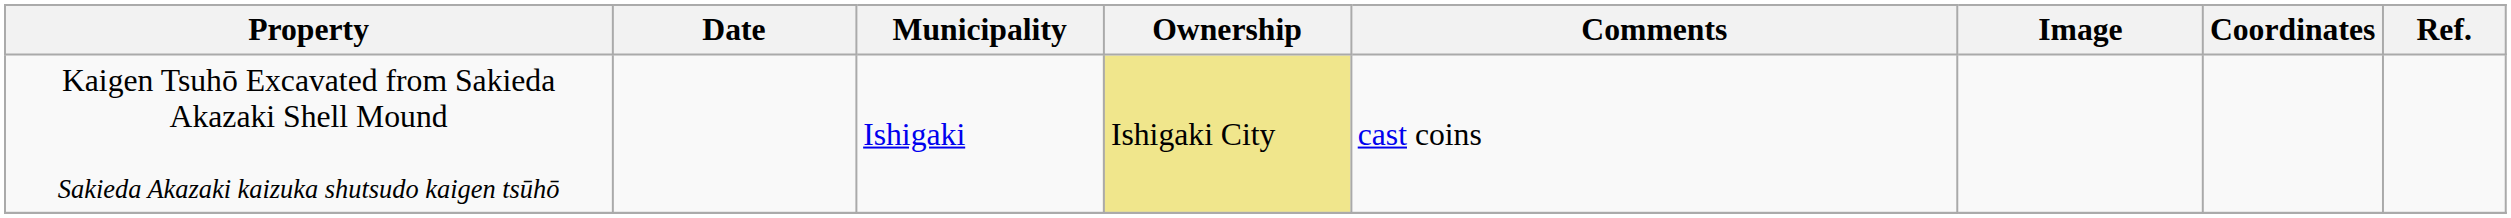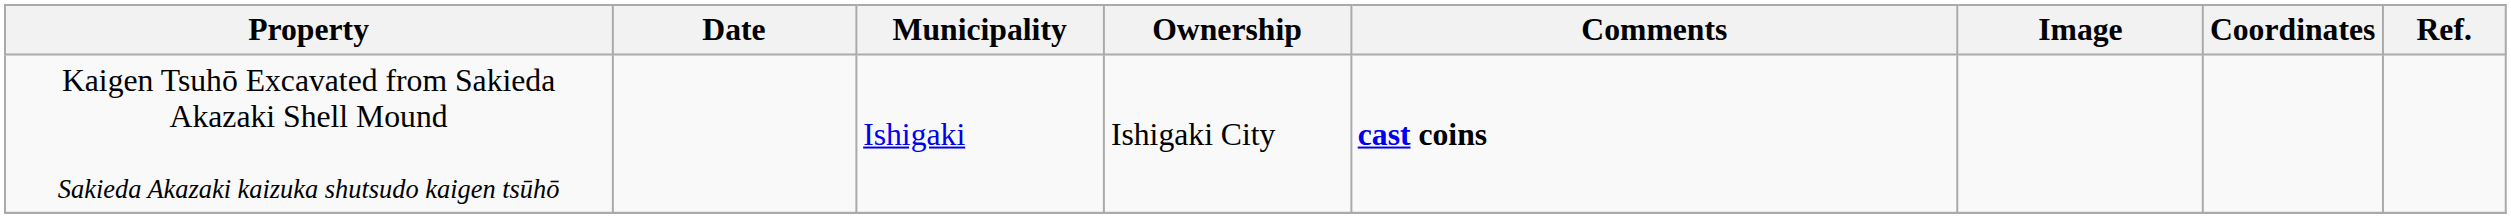row 2 | Ownership: khaki background -> no background
row 2 | Comments: normal -> bold
